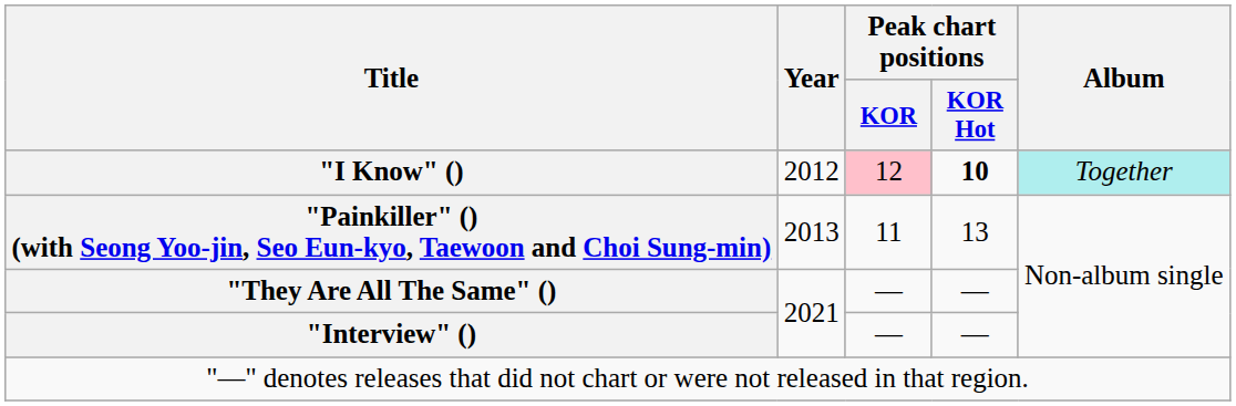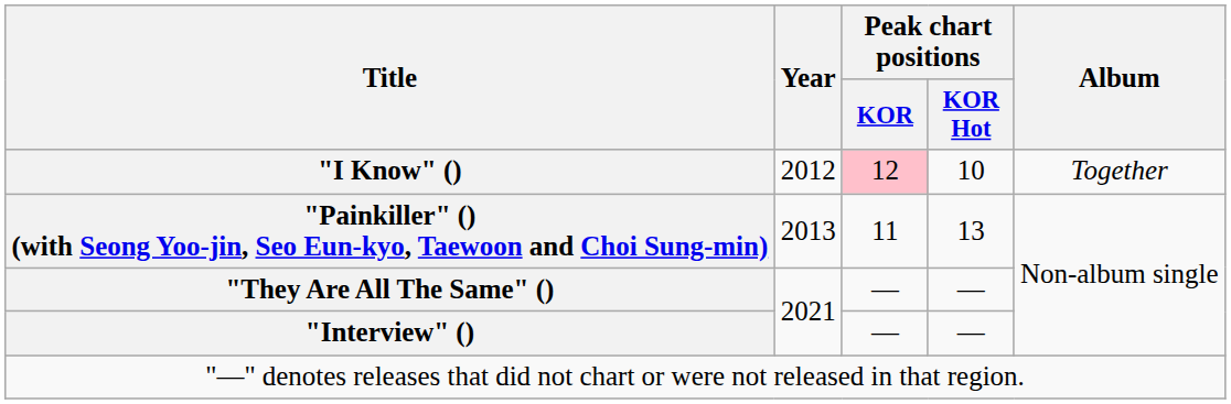"I Know" () | Peak chart positions / KOR Hot: bold -> normal
"I Know" () | Album: paleturquoise background -> no background
